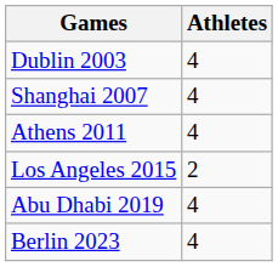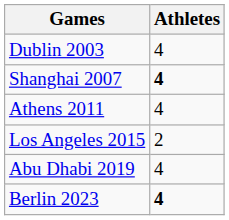Shanghai 2007 | Athletes: normal -> bold
Berlin 2023 | Athletes: normal -> bold
